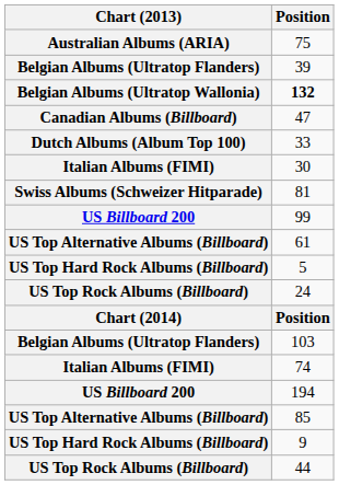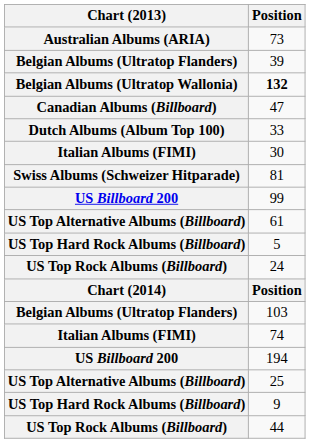row 2 | Position: 75 -> 73
row 17 | Position: 85 -> 25
